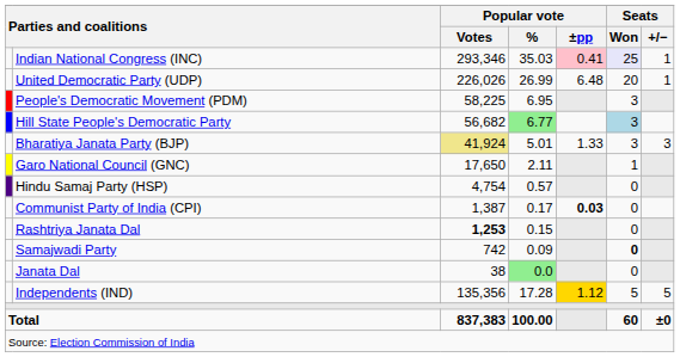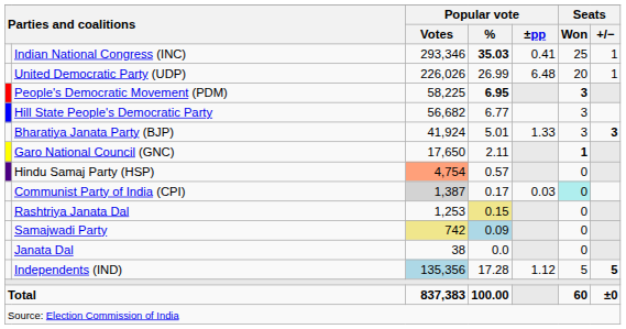Indian National Congress (INC) | Popular vote / %: normal -> bold
Indian National Congress (INC) | Popular vote / ±pp: pink background -> no background
Indian National Congress (INC) | Seats / Won: lavender background -> no background
People's Democratic Movement (PDM) | Popular vote / %: normal -> bold
People's Democratic Movement (PDM) | Seats / Won: normal -> bold
Hill State People's Democratic Party | Popular vote / %: lightgreen background -> no background
Hill State People's Democratic Party | Seats / Won: lightblue background -> no background
Bharatiya Janata Party (BJP) | Popular vote / Votes: khaki background -> no background
Bharatiya Janata Party (BJP) | Seats / +/−: normal -> bold
Garo National Council (GNC) | Seats / Won: normal -> bold
Hindu Samaj Party (HSP) | Popular vote / Votes: no background -> lightsalmon background
Communist Party of India (CPI) | Popular vote / Votes: no background -> lightgrey background
Communist Party of India (CPI) | Popular vote / ±pp: bold -> normal
Communist Party of India (CPI) | Seats / Won: no background -> paleturquoise background
Rashtriya Janata Dal | Popular vote / Votes: bold -> normal
Rashtriya Janata Dal | Popular vote / %: no background -> khaki background
Samajwadi Party | Popular vote / Votes: no background -> khaki background
Samajwadi Party | Popular vote / %: no background -> lightblue background
Samajwadi Party | Seats / Won: bold -> normal
Janata Dal | Popular vote / %: lightgreen background -> no background
Independents (IND) | Popular vote / Votes: no background -> lightblue background
Independents (IND) | Popular vote / ±pp: gold background -> no background
Independents (IND) | Seats / +/−: normal -> bold
